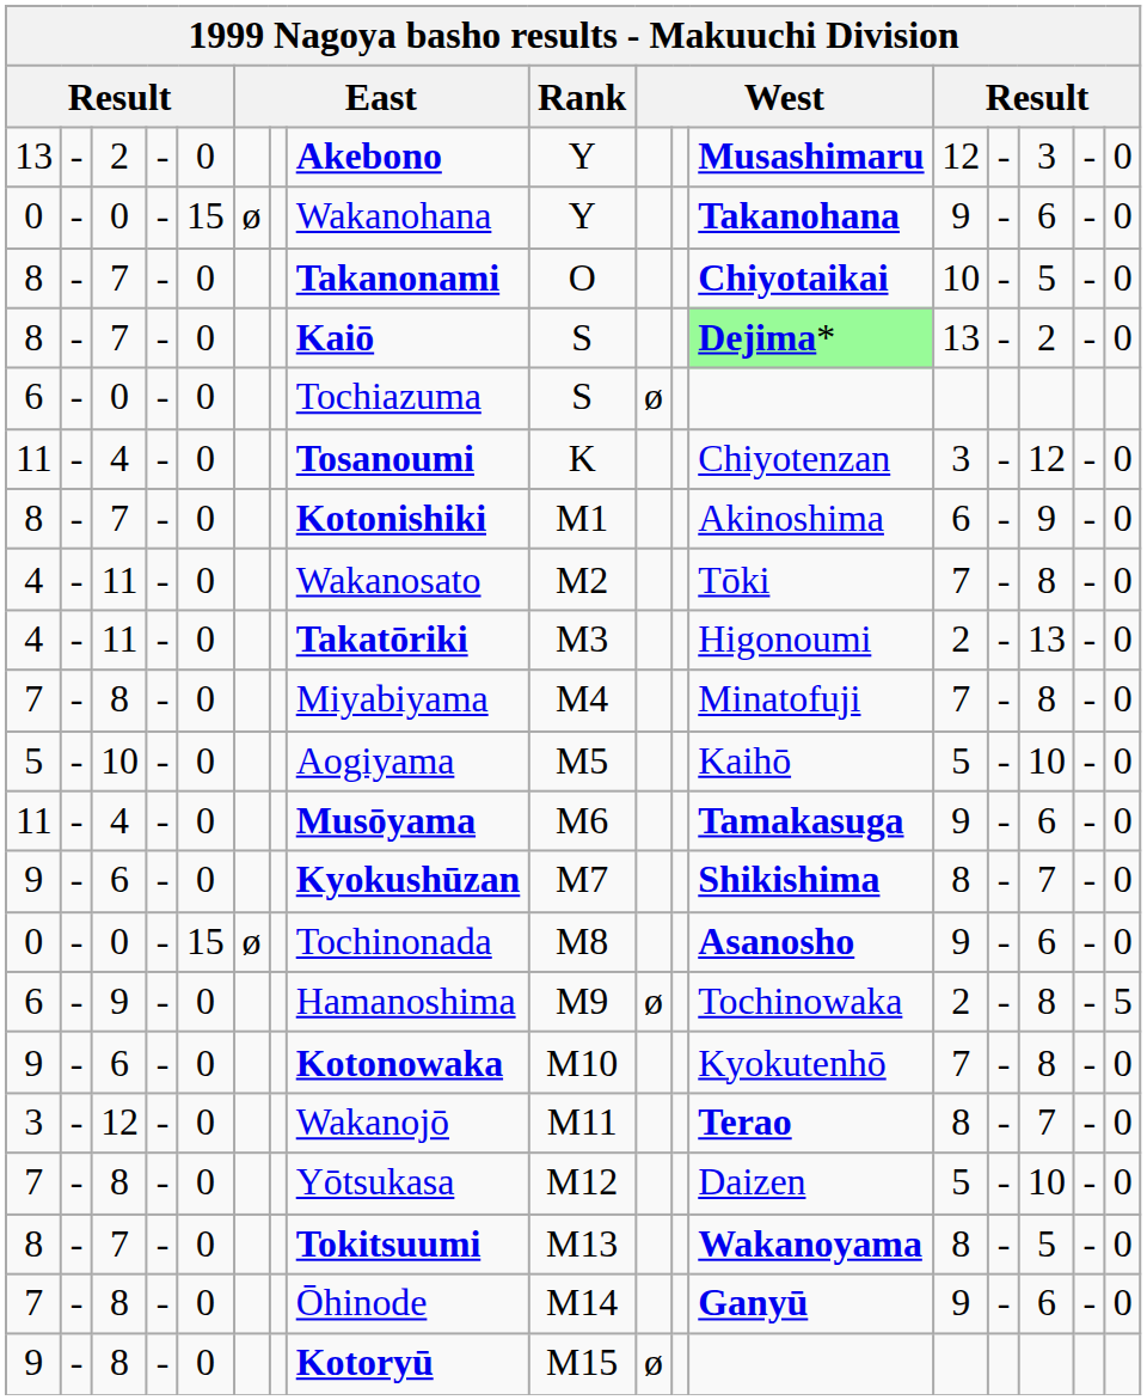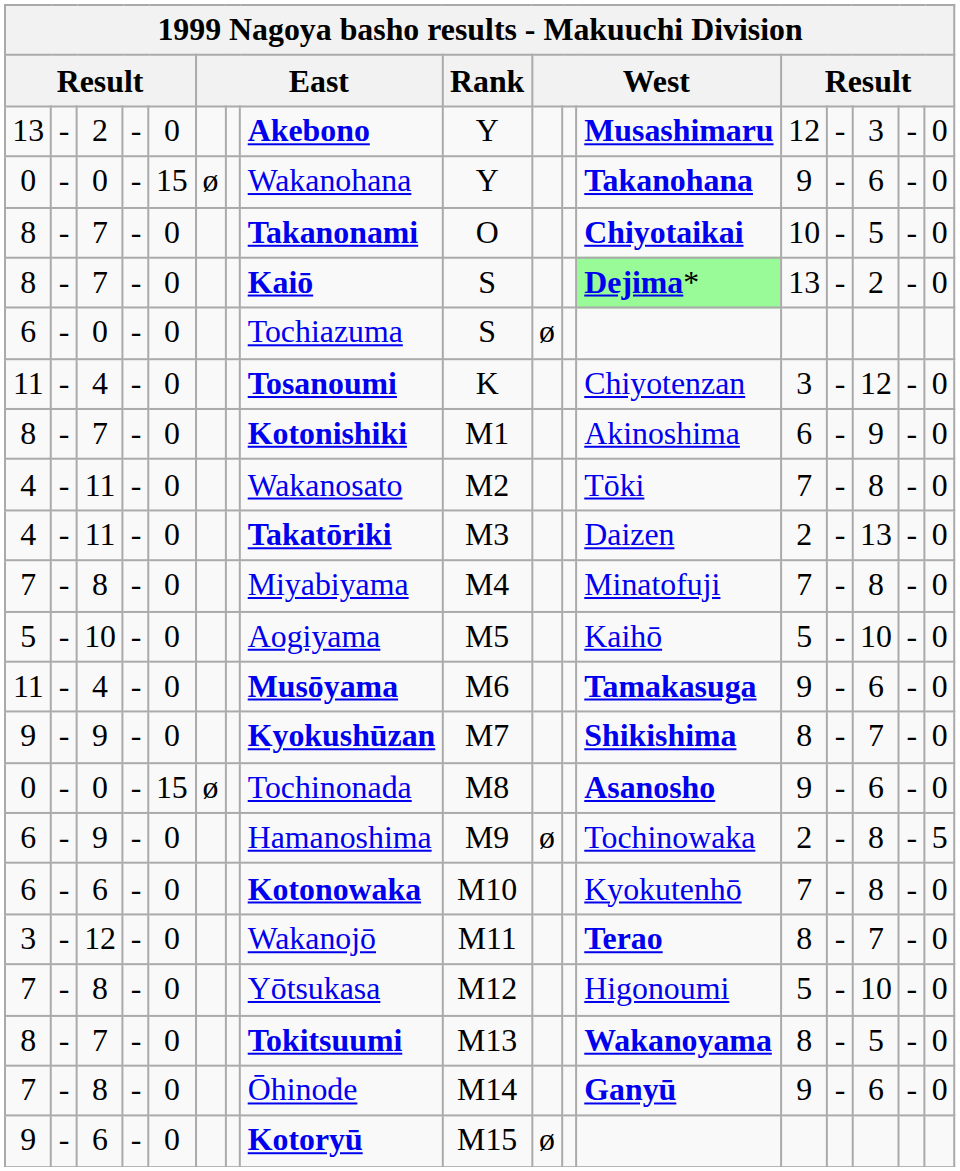row 11 | column 12: Higonoumi -> Daizen
row 15 | column 3: 6 -> 9
row 18 | column 1: 9 -> 6
row 20 | column 12: Daizen -> Higonoumi
row 23 | column 3: 8 -> 6
